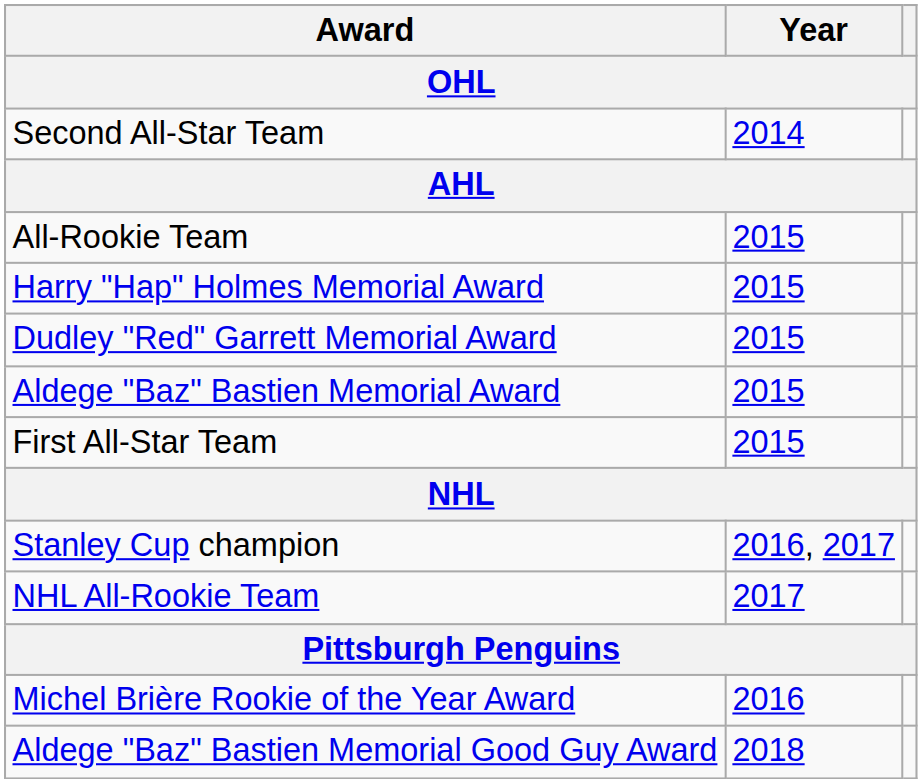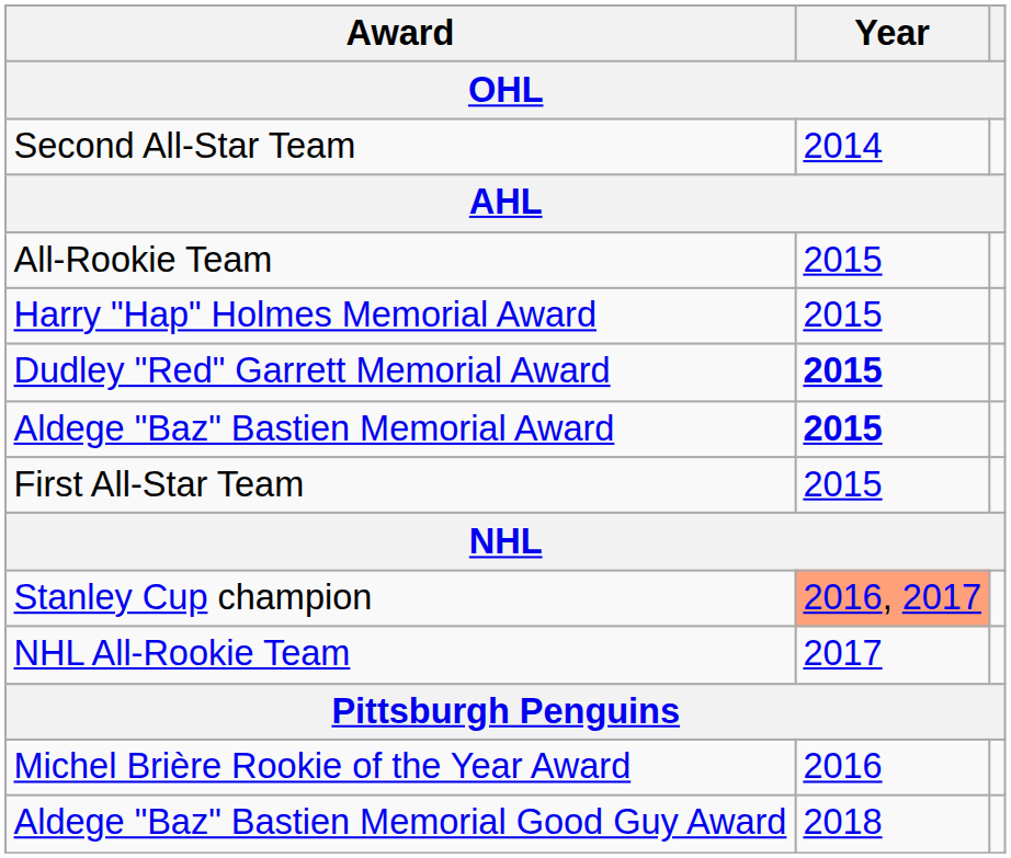Dudley "Red" Garrett Memorial Award | Year: normal -> bold
Aldege "Baz" Bastien Memorial Award | Year: normal -> bold
Stanley Cup champion | Year: no background -> lightsalmon background
